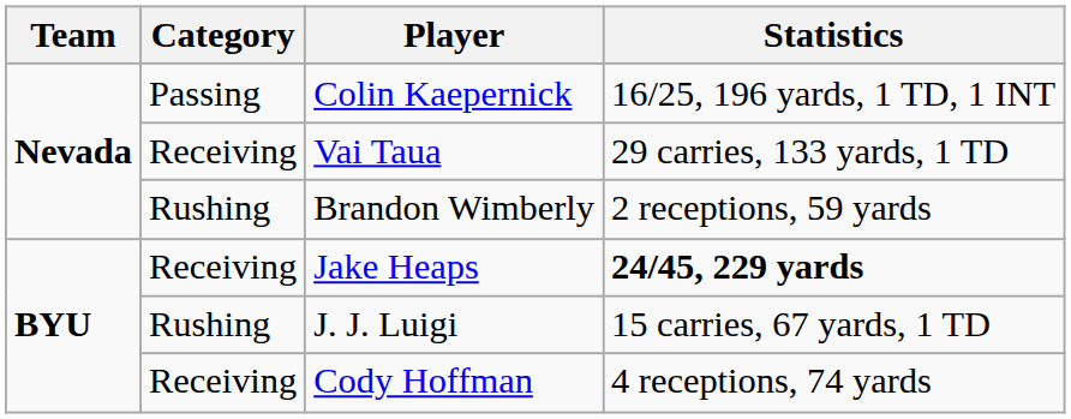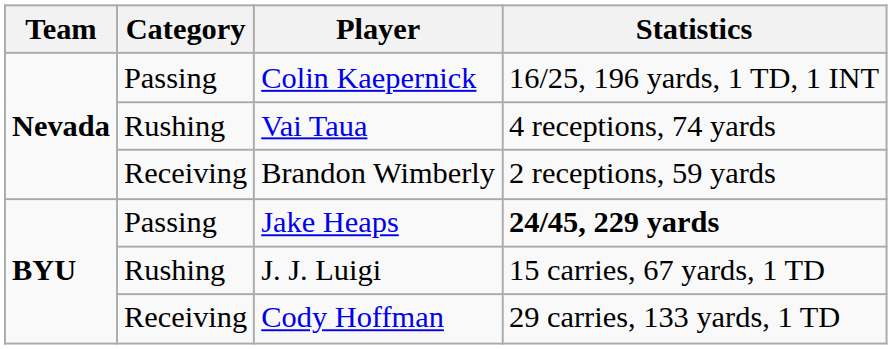Vai Taua | Category: Receiving -> Rushing
Vai Taua | Statistics: 29 carries, 133 yards, 1 TD -> 4 receptions, 74 yards
Brandon Wimberly | Category: Rushing -> Receiving
Jake Heaps | Category: Receiving -> Passing
Cody Hoffman | Statistics: 4 receptions, 74 yards -> 29 carries, 133 yards, 1 TD
